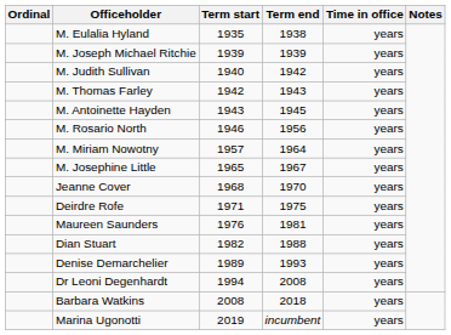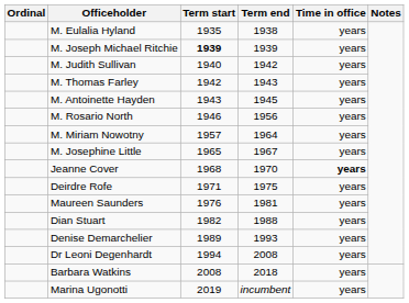M. Joseph Michael Ritchie | Term start: normal -> bold
Jeanne Cover | Time in office: normal -> bold
